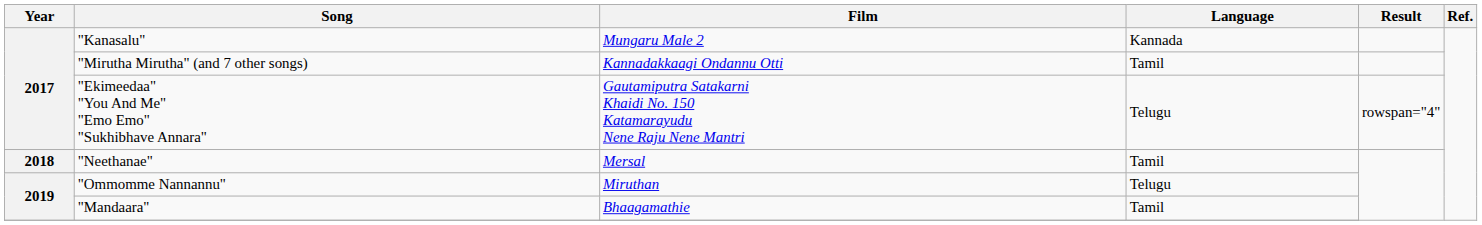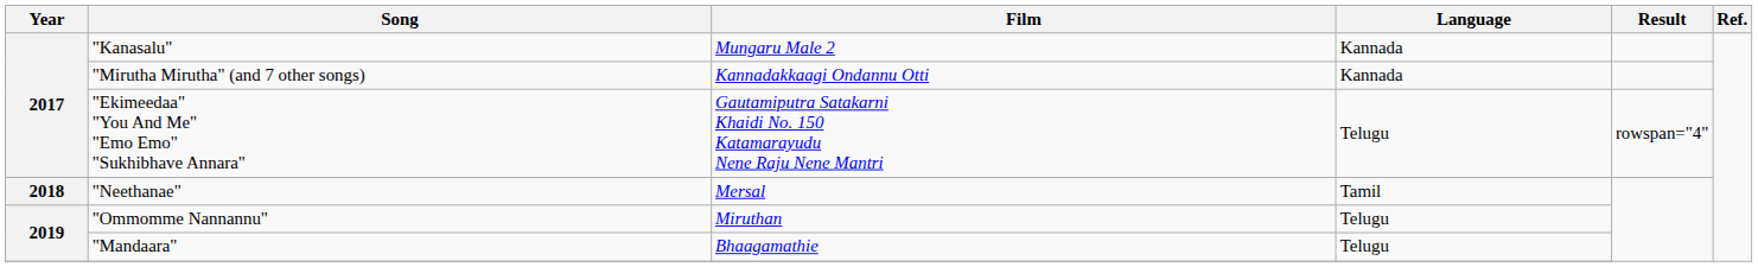"Mirutha Mirutha" (and 7 other songs) | Language: Tamil -> Kannada
"Mandaara" | Language: Tamil -> Telugu
